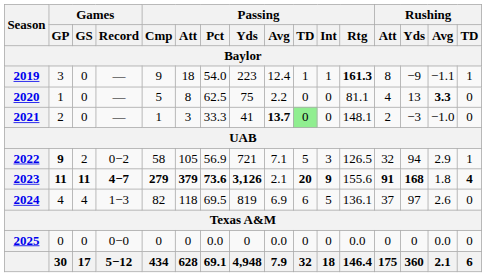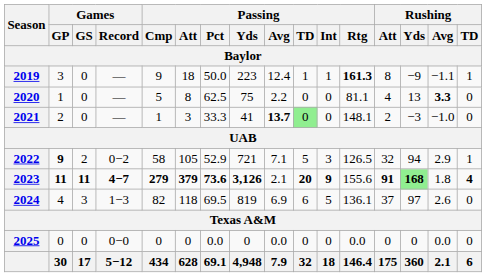2019 | Passing / Pct / Baylor: 54.0 -> 50.0
2022 | Passing / Pct / Baylor: 56.9 -> 52.9
2023 | Rushing / Yds / Baylor: no background -> lightgreen background
2024 | Games / GS / Baylor: 4 -> 3
